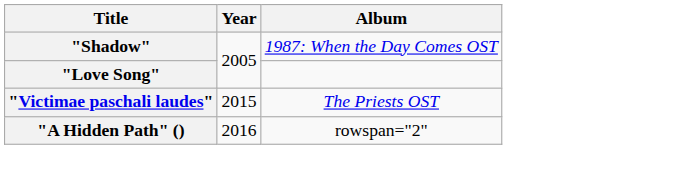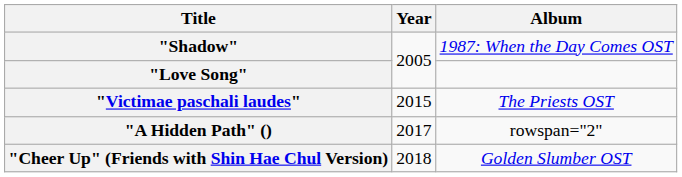"A Hidden Path" () | Year: 2016 -> 2017
+ row: "Cheer Up" (Friends with Shin Hae Chul Version) | 2018 | Golden Slumber OST
